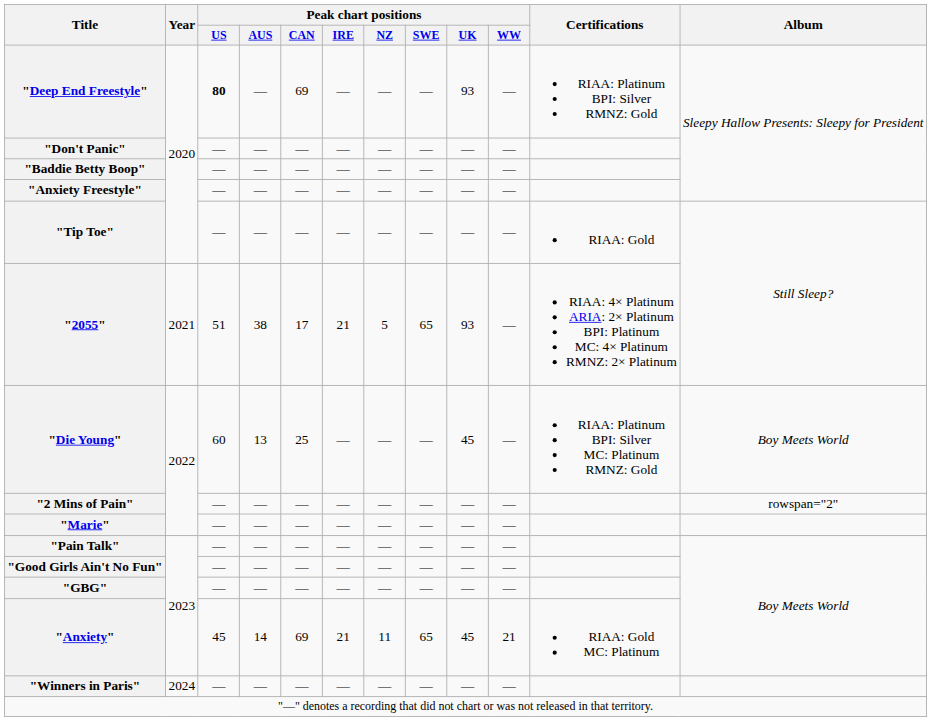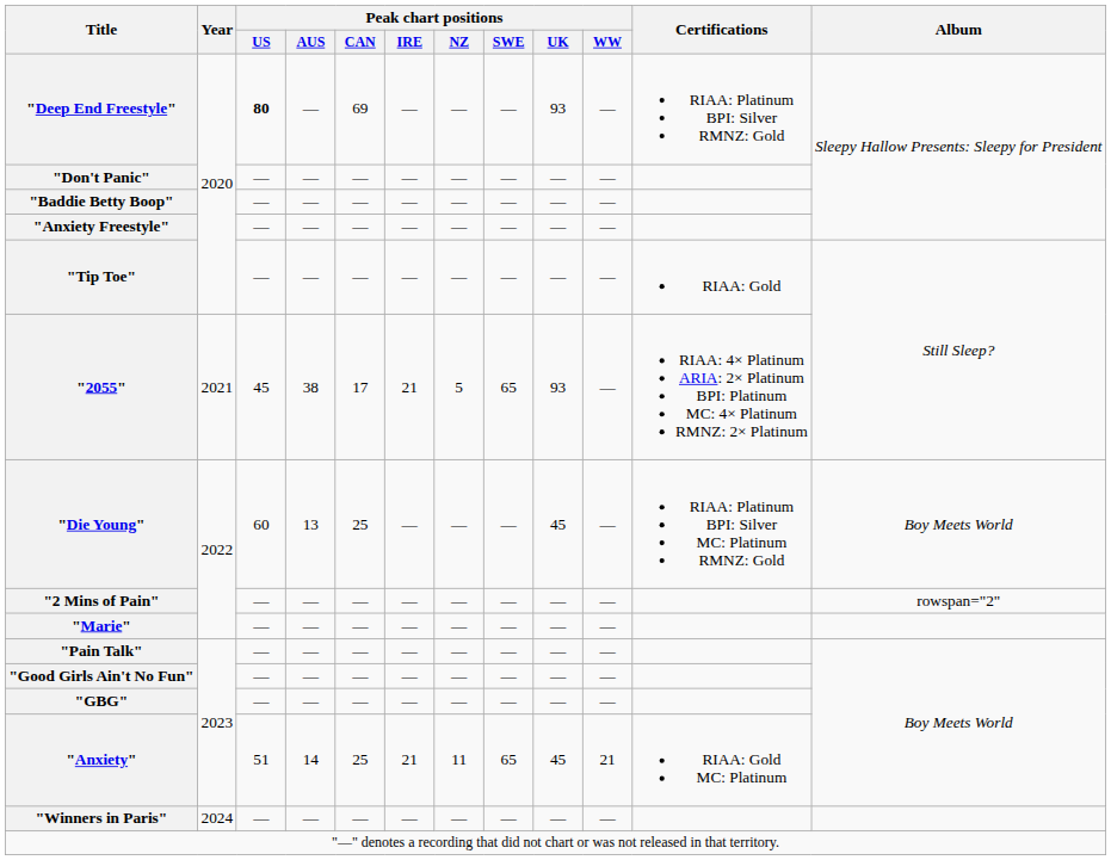"2055" | Peak chart positions / US: 51 -> 45
"Anxiety" | Peak chart positions / US: 45 -> 51
"Anxiety" | Peak chart positions / CAN: 69 -> 25
